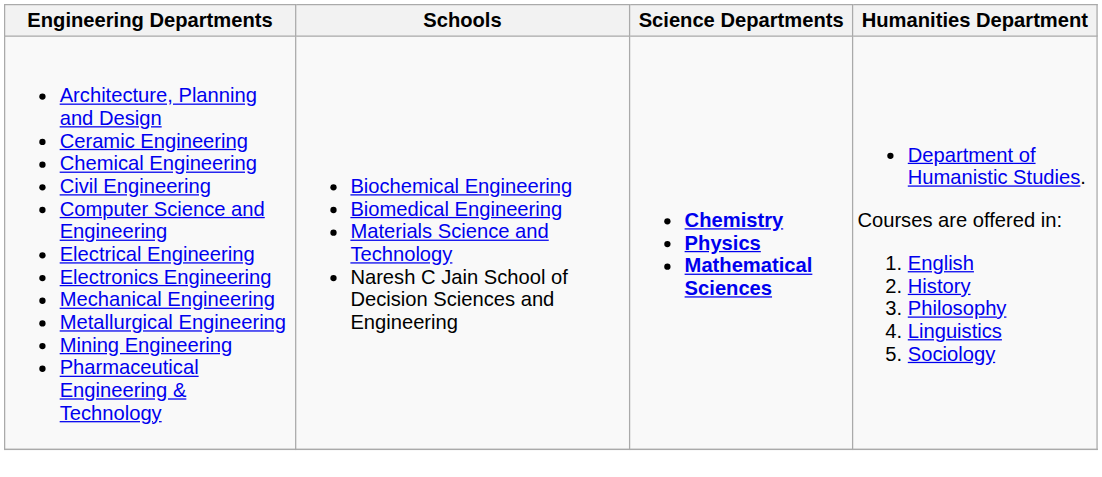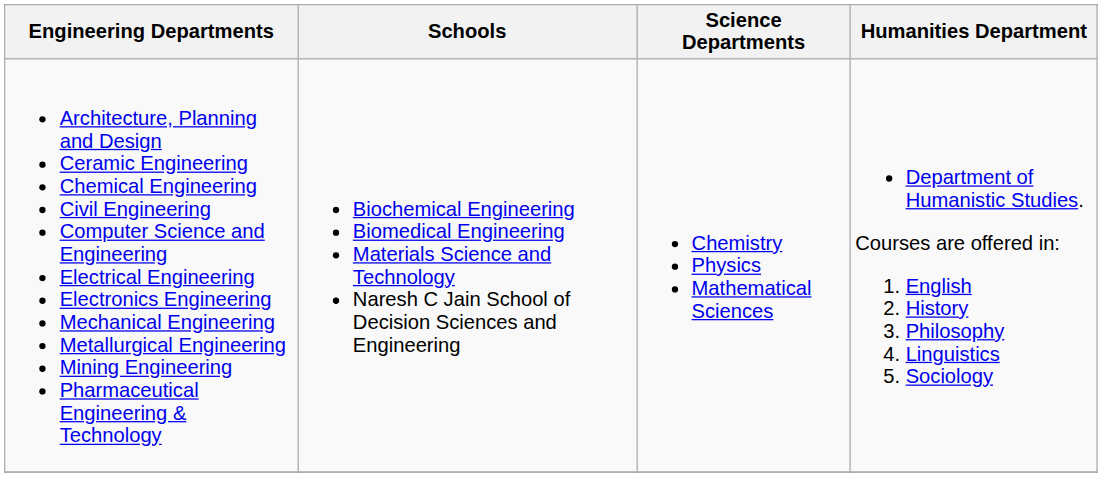row 2 | Science Departments: bold -> normal
